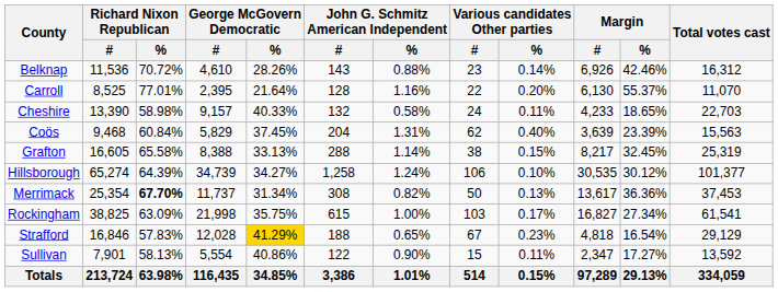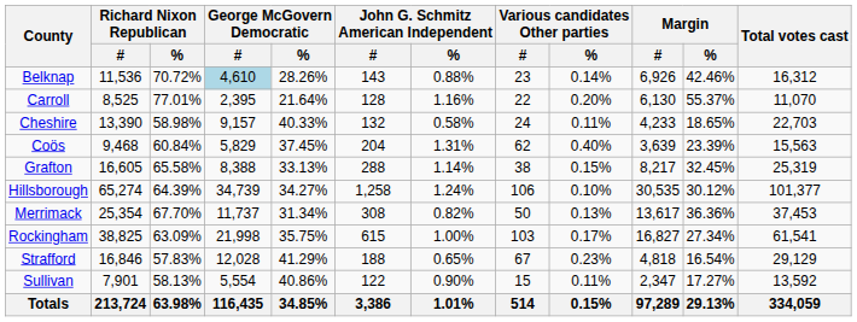Belknap | George McGovern Democratic / #: no background -> lightblue background
Merrimack | Richard Nixon Republican / %: bold -> normal
Strafford | George McGovern Democratic / %: gold background -> no background
